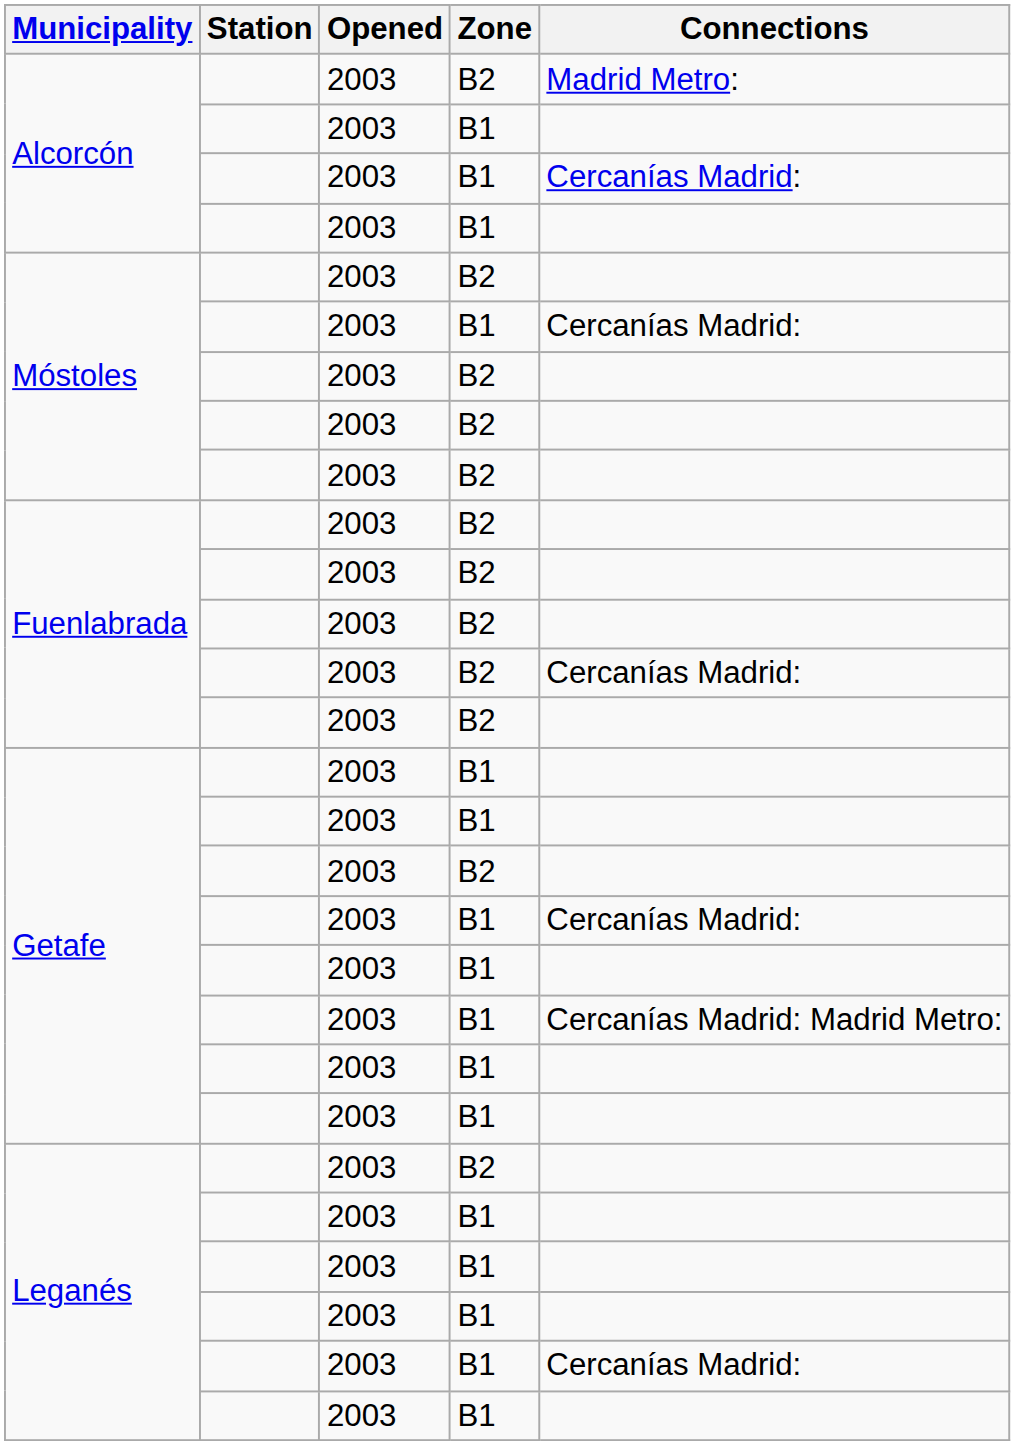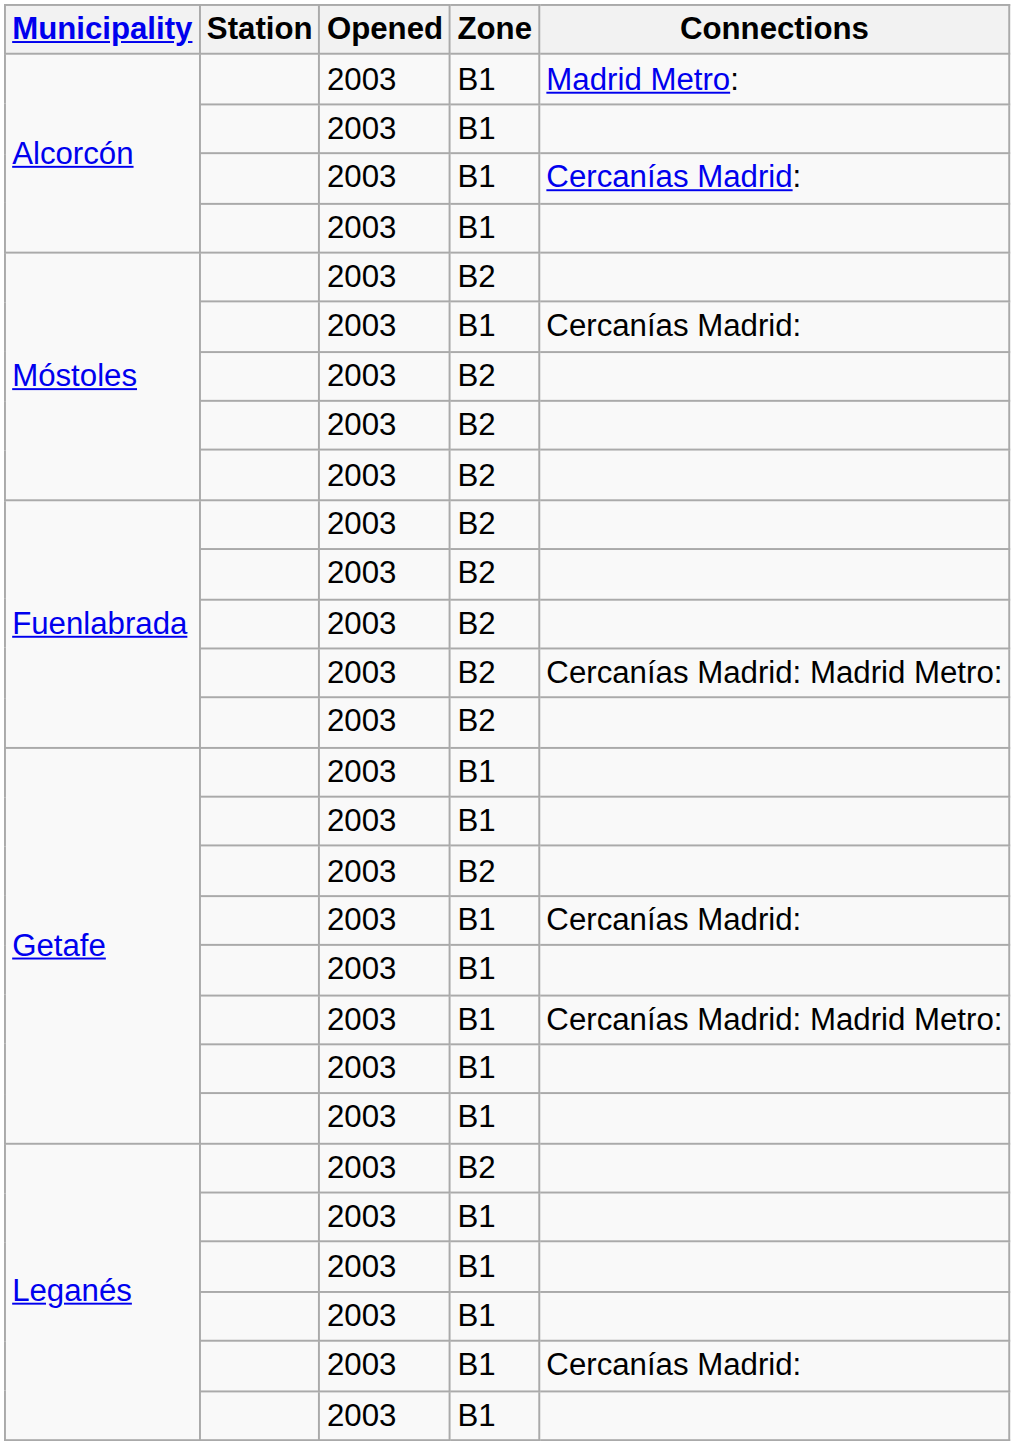row 2 | Zone: B2 -> B1
row 14 | Connections: Cercanías Madrid: -> Cercanías Madrid: Madrid Metro:
